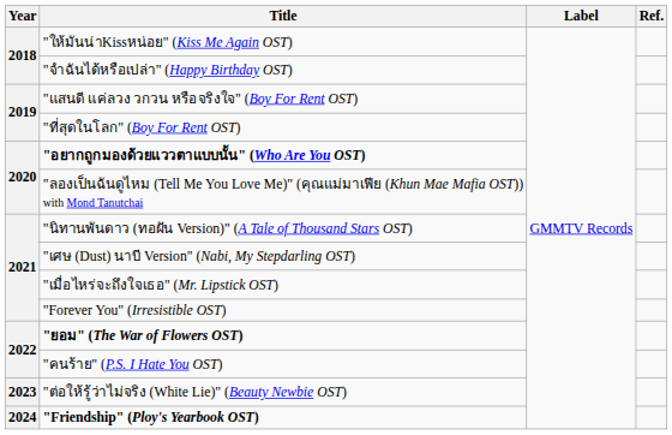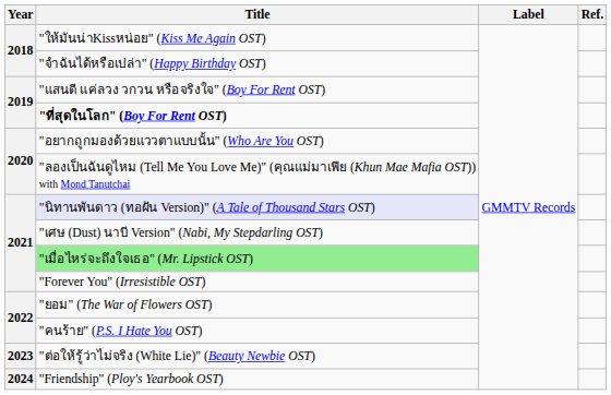"ที่สุดในโลก" (Boy For Rent OST) | Title: normal -> bold
"อยากถูกมองด้วยแววตาแบบนั้น" (Who Are You OST) | Title: bold -> normal
"นิทานพันดาว (ทอฝัน Version)" (A Tale of Thousand Stars OST) | Title: no background -> lavender background
"เมื่อไหร่จะถึงใจเธอ" (Mr. Lipstick OST) | Title: no background -> lightgreen background
"ยอม" (The War of Flowers OST) | Title: bold -> normal
"Friendship" (Ploy's Yearbook OST) | Title: bold -> normal
